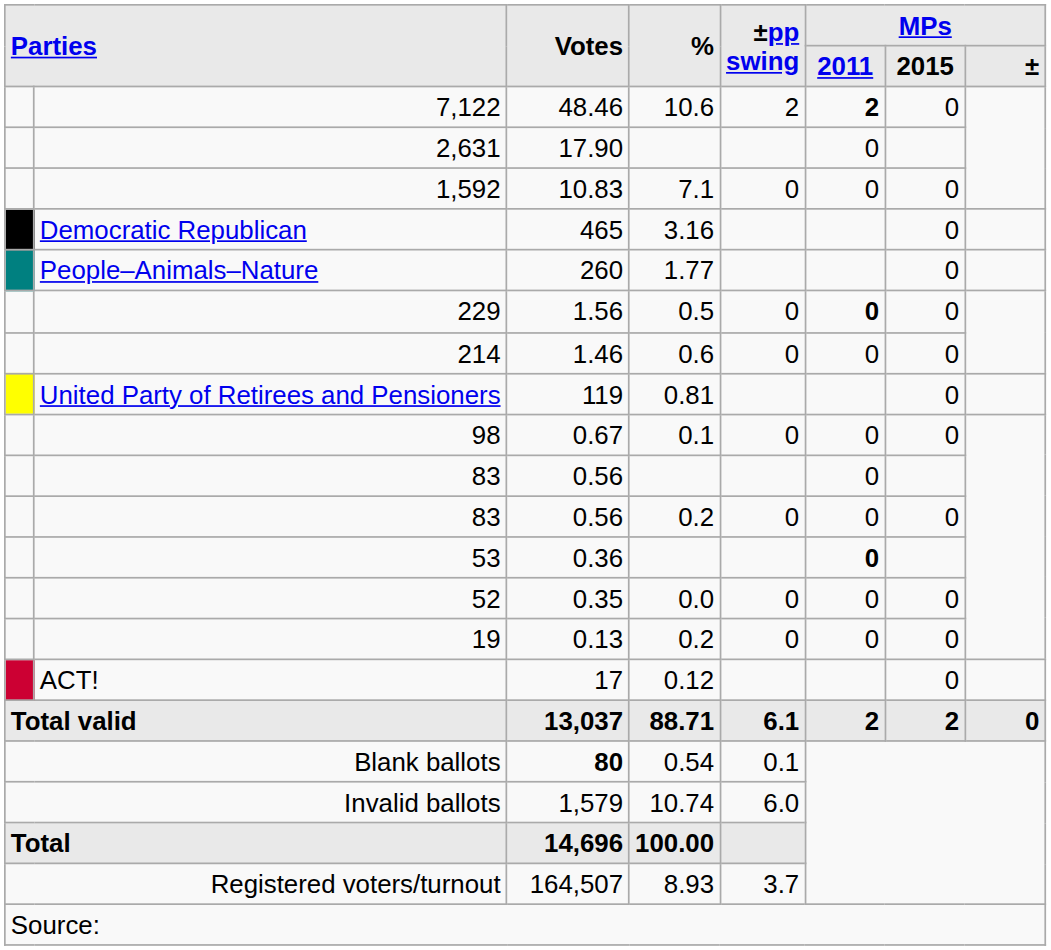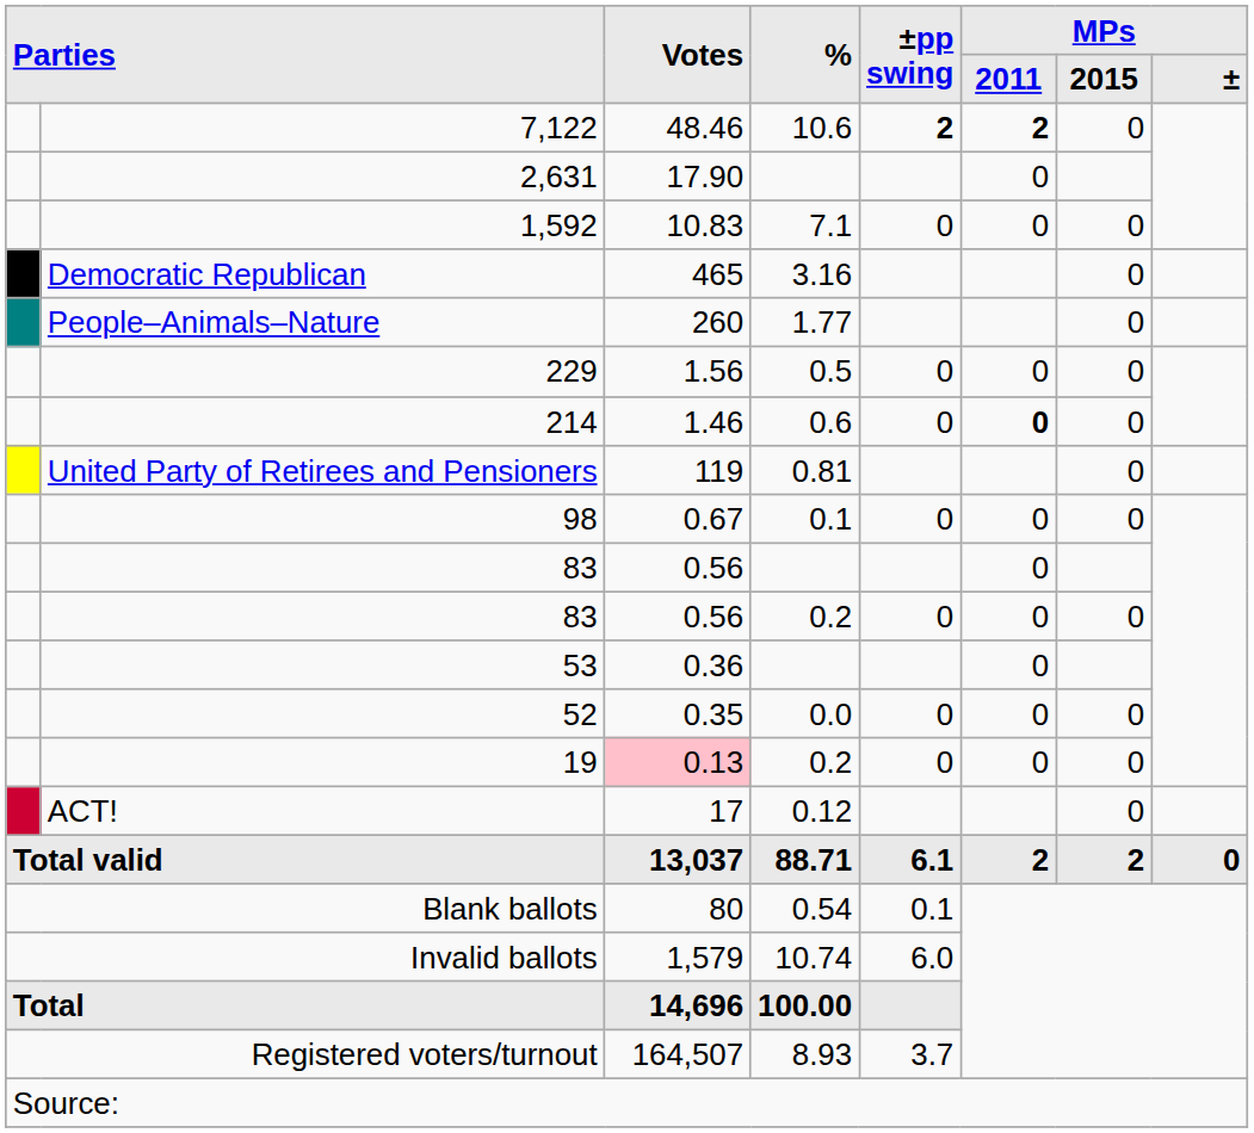7,122 | ±pp swing: normal -> bold
229 | MPs / 2011: bold -> normal
214 | MPs / 2011: normal -> bold
53 | MPs / 2011: bold -> normal
19 | Votes: no background -> pink background
Blank ballots | Votes: bold -> normal
